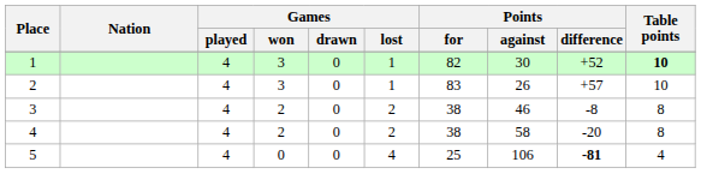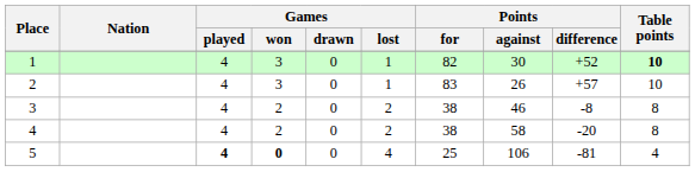5 | Games / played: normal -> bold
5 | Games / won: normal -> bold
5 | Points / difference: bold -> normal
